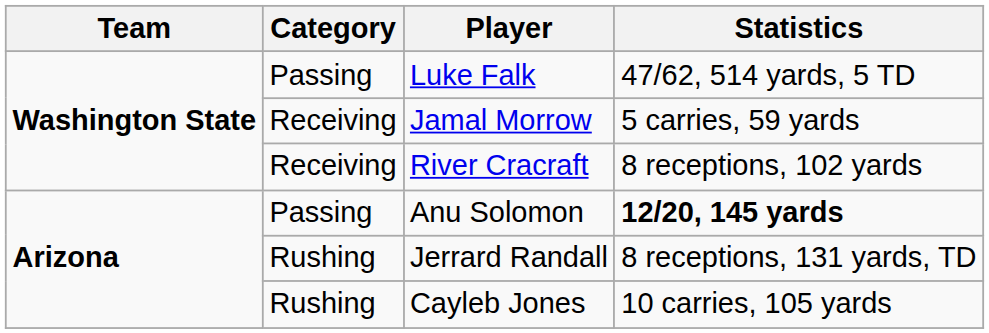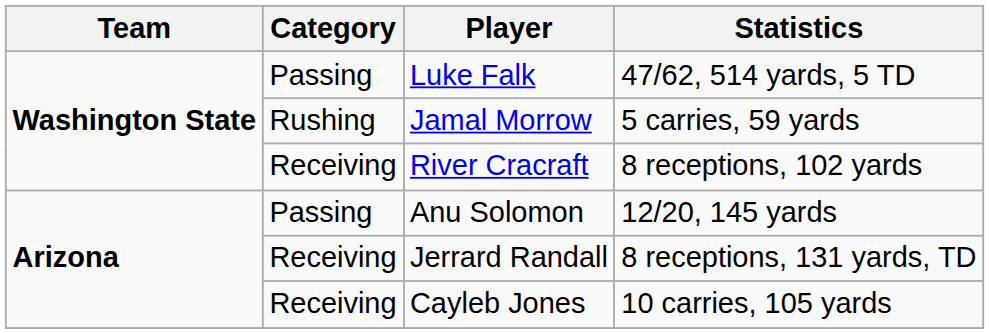Jamal Morrow | Category: Receiving -> Rushing
Anu Solomon | Statistics: bold -> normal
Jerrard Randall | Category: Rushing -> Receiving
Cayleb Jones | Category: Rushing -> Receiving
